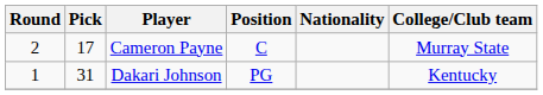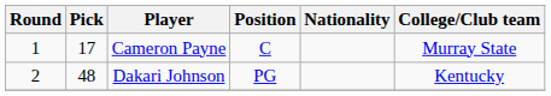Cameron Payne | Round: 2 -> 1
Dakari Johnson | Round: 1 -> 2
Dakari Johnson | Pick: 31 -> 48
